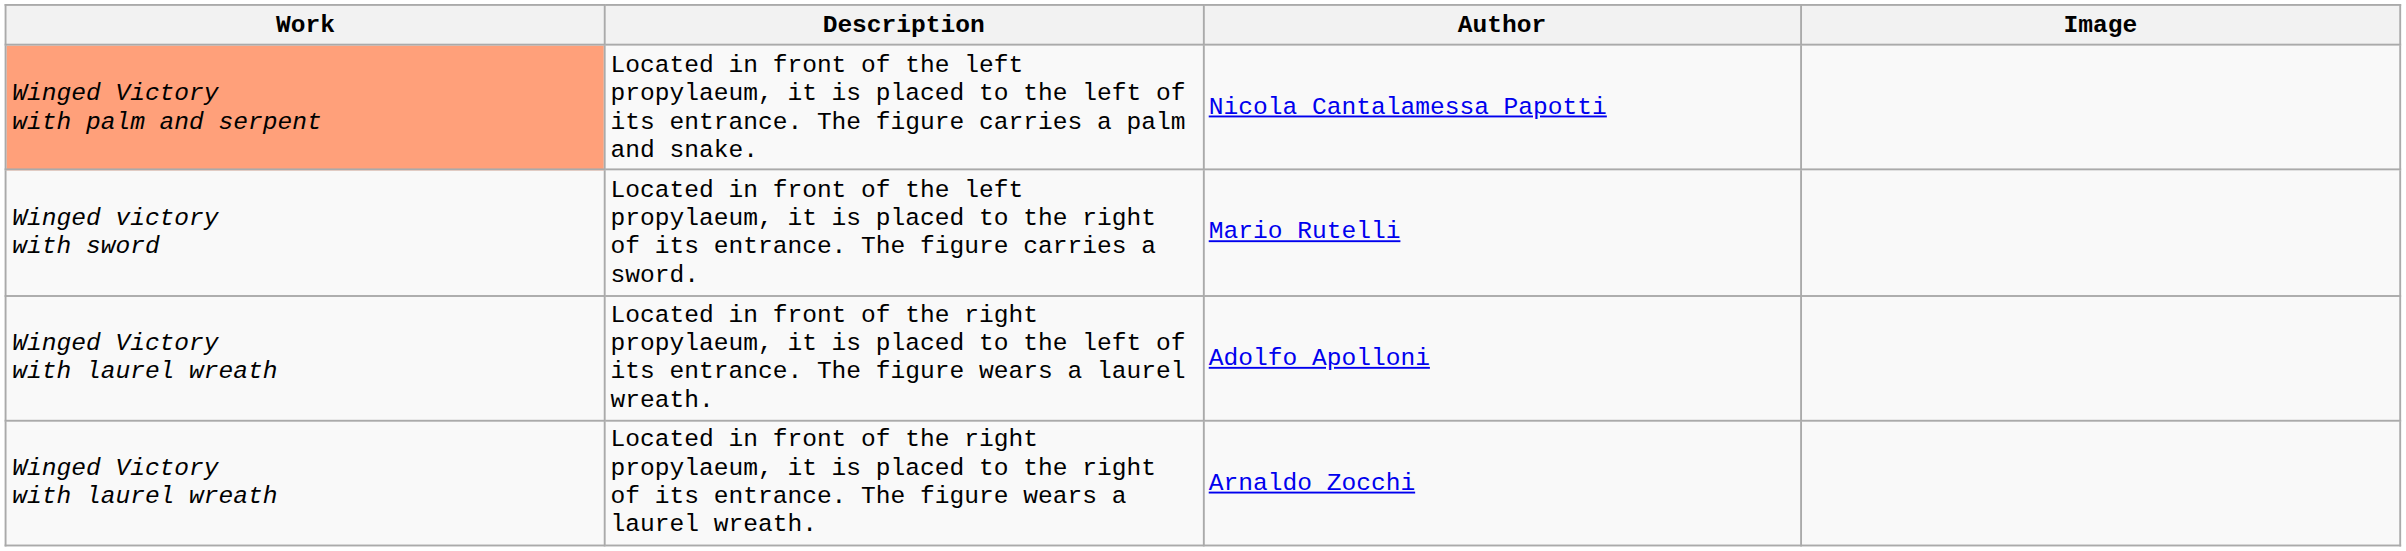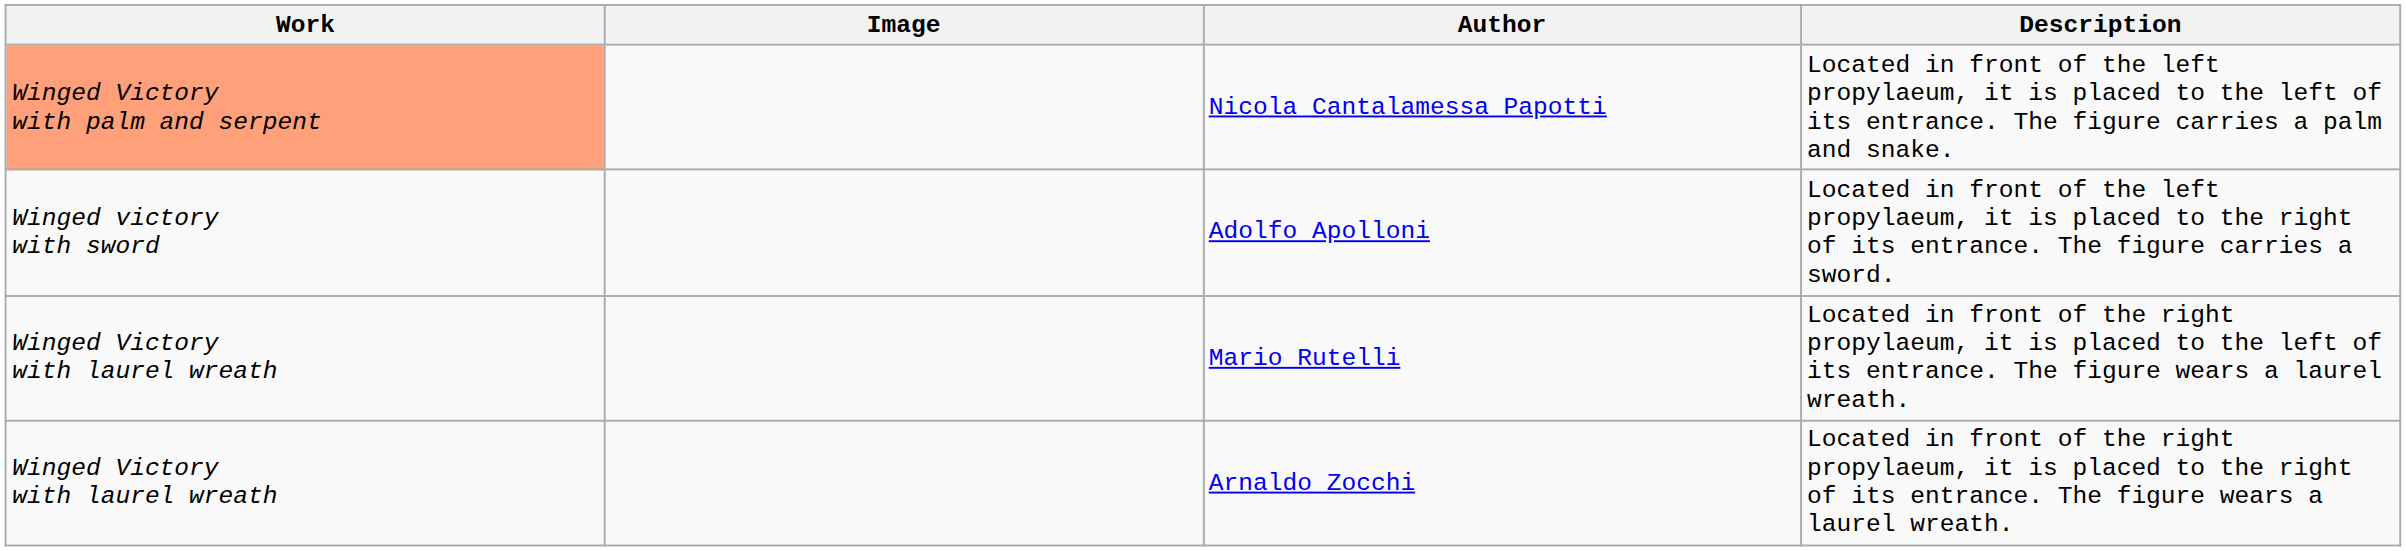columns swapped: Description <-> Image
row 3 | Author: Mario Rutelli -> Adolfo Apolloni
row 4 | Author: Adolfo Apolloni -> Mario Rutelli
